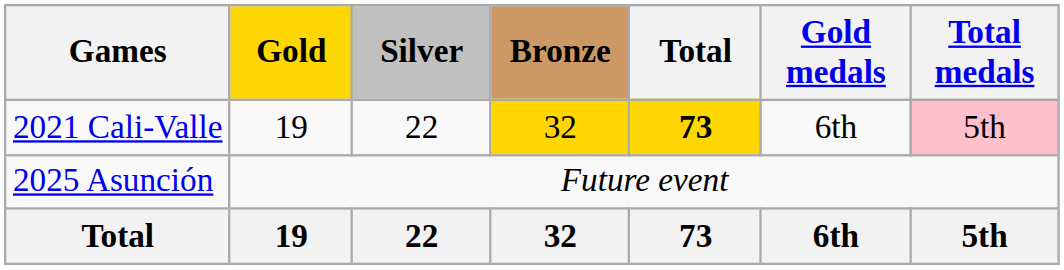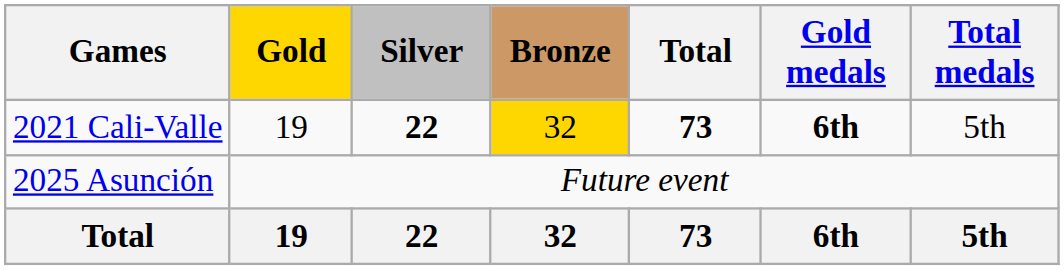2021 Cali-Valle | Silver: normal -> bold
2021 Cali-Valle | Total: gold background -> no background
2021 Cali-Valle | Gold medals: normal -> bold
2021 Cali-Valle | Total medals: pink background -> no background
